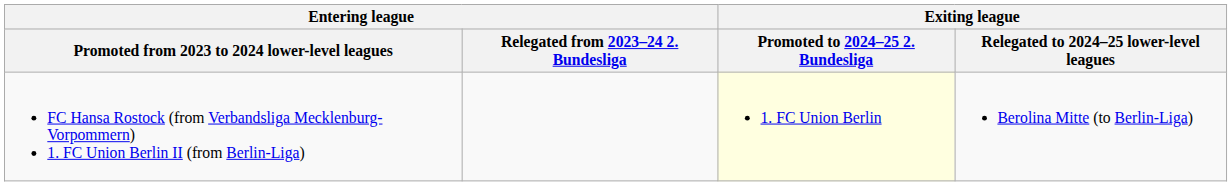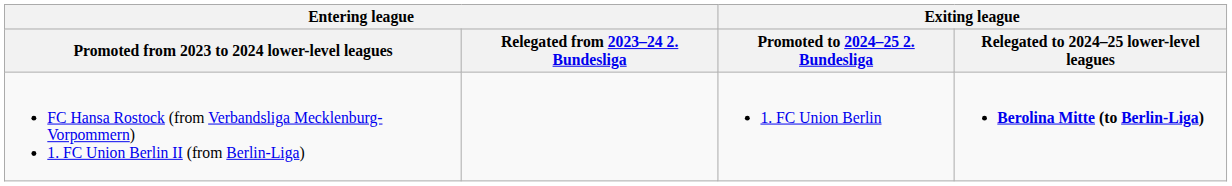row 3 | Exiting league / Promoted to 2024–25 2. Bundesliga: lightyellow background -> no background
row 3 | column 4: normal -> bold
